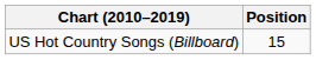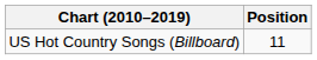US Hot Country Songs (Billboard) | Position: 15 -> 11
